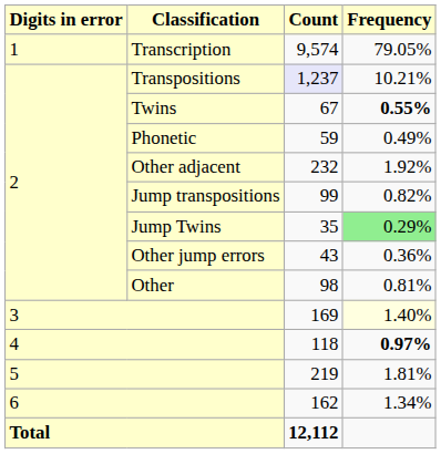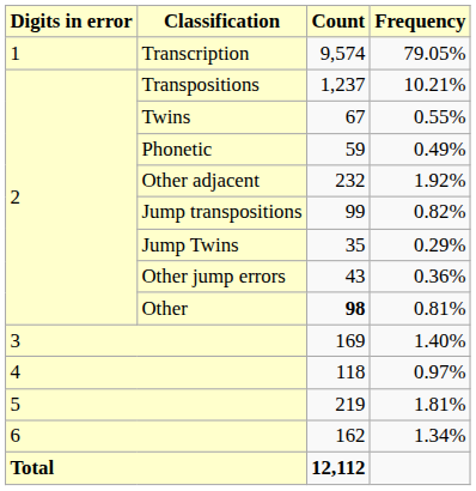Transpositions | Count: lavender background -> no background
Twins | Frequency: bold -> normal
Jump Twins | Frequency: lightgreen background -> no background
Other | Count: normal -> bold
3 | Frequency: lightyellow background -> no background
4 | Frequency: bold -> normal
